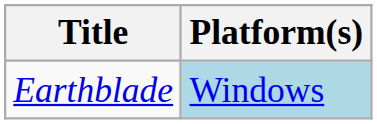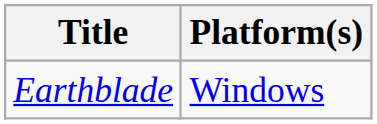Earthblade | Platform(s): lightblue background -> no background
